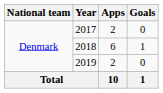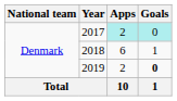2017 | Apps: no background -> paleturquoise background
2017 | Goals: no background -> paleturquoise background
2019 | Goals: normal -> bold
